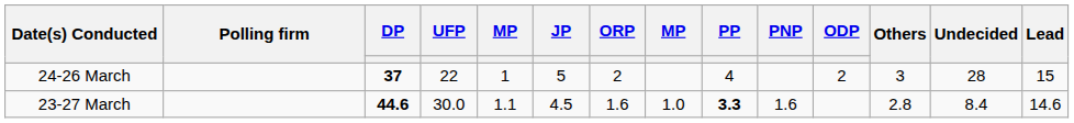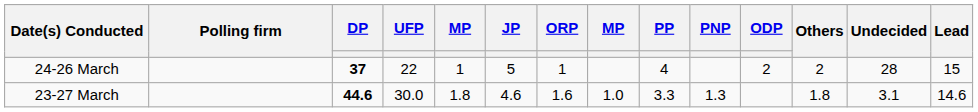24-26 March | ORP: 2 -> 1
24-26 March | Others: 3 -> 2
23-27 March | column 5: 1.1 -> 1.8
23-27 March | JP: 4.5 -> 4.6
23-27 March | PP: bold -> normal
23-27 March | PNP: 1.6 -> 1.3
23-27 March | Others: 2.8 -> 1.8
23-27 March | Undecided: 8.4 -> 3.1
